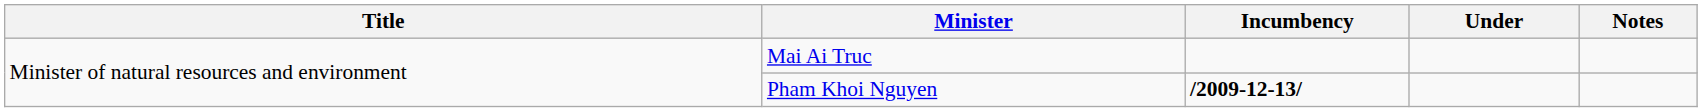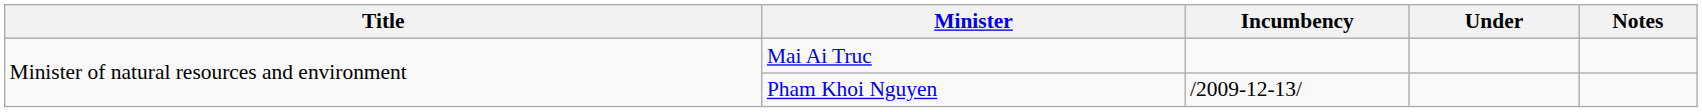Pham Khoi Nguyen | Incumbency: bold -> normal
